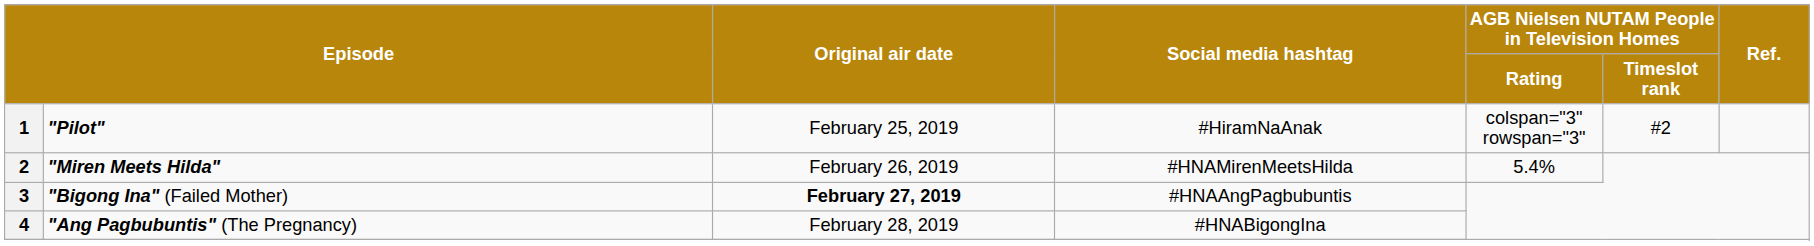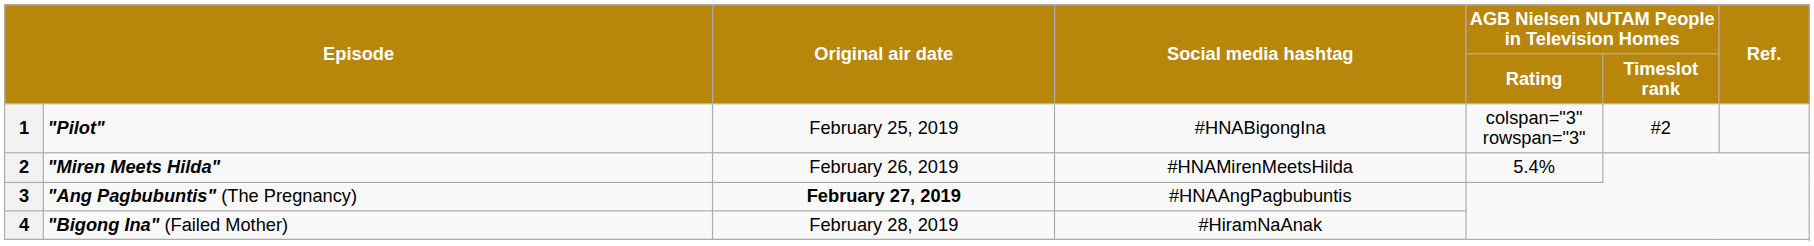1 | Social media hashtag: #HiramNaAnak -> #HNABigongIna
3 | column 2: "Bigong Ina" (Failed Mother) -> "Ang Pagbubuntis" (The Pregnancy)
4 | column 2: "Ang Pagbubuntis" (The Pregnancy) -> "Bigong Ina" (Failed Mother)
4 | Social media hashtag: #HNABigongIna -> #HiramNaAnak
